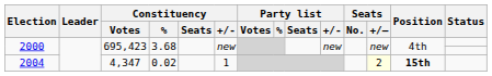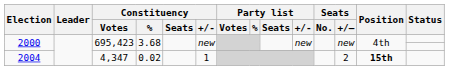2004 | Seats / +/–: lightyellow background -> no background
